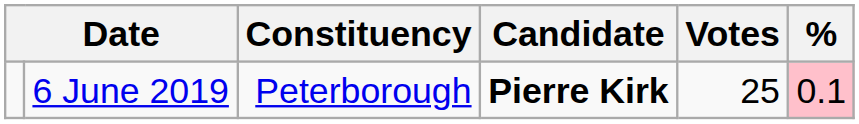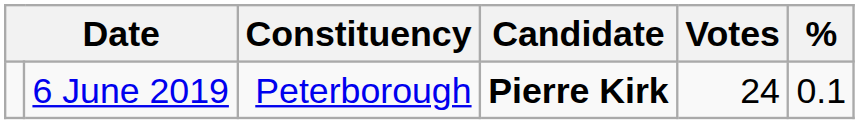6 June 2019 | Votes: 25 -> 24
6 June 2019 | %: pink background -> no background
